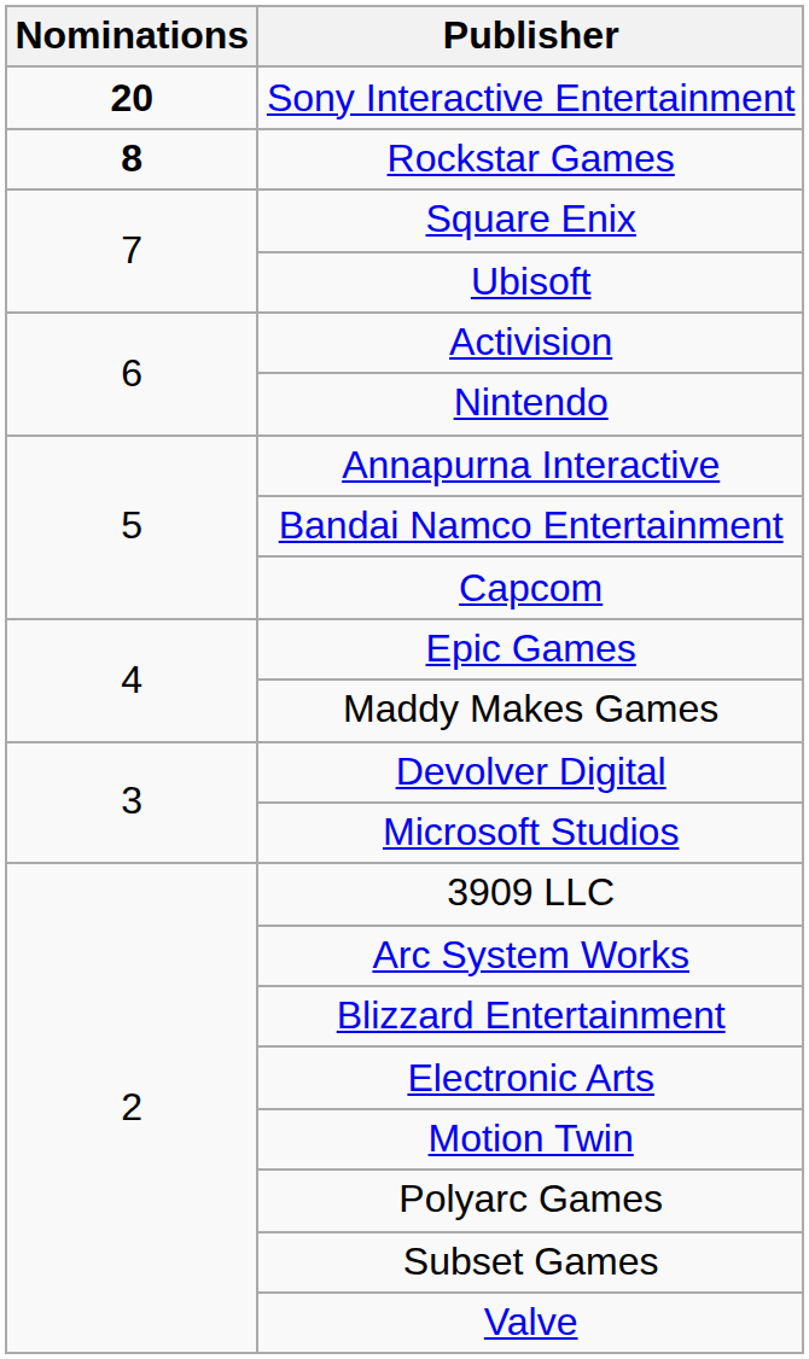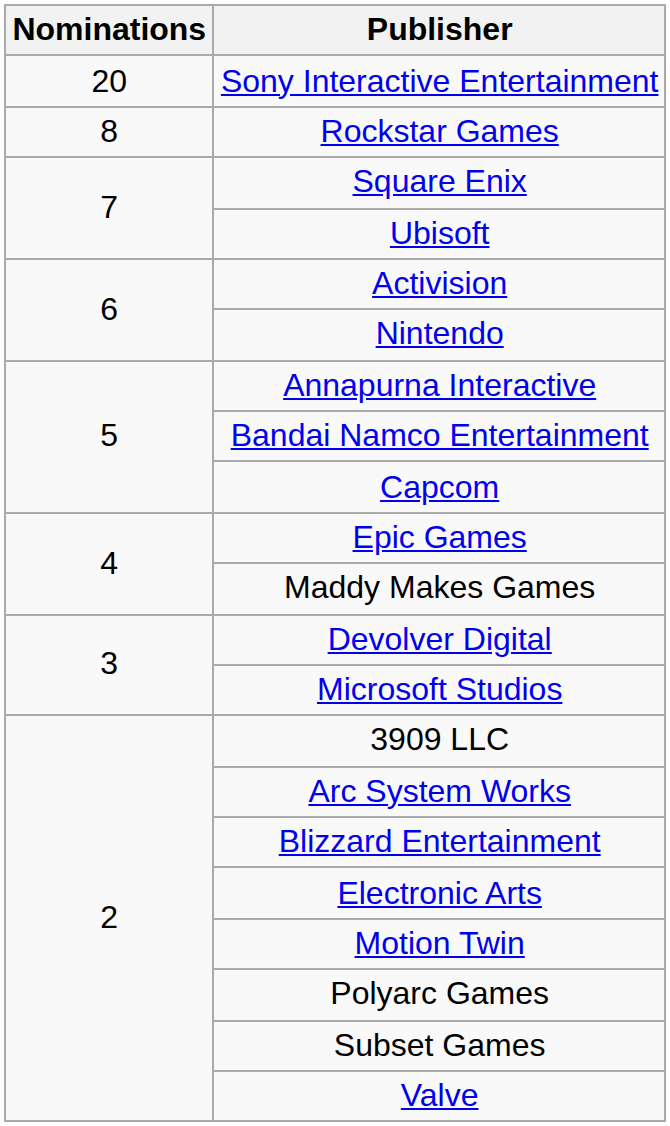Sony Interactive Entertainment | Nominations: bold -> normal
Rockstar Games | Nominations: bold -> normal
